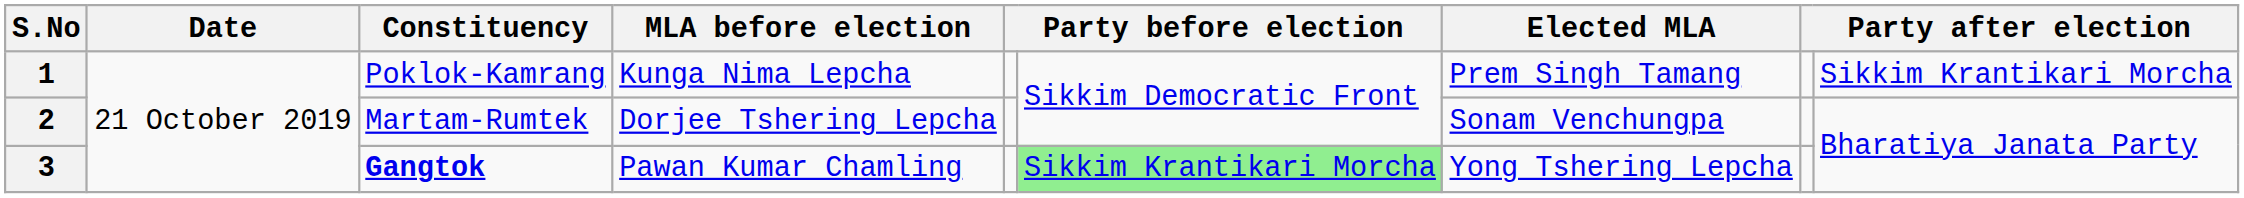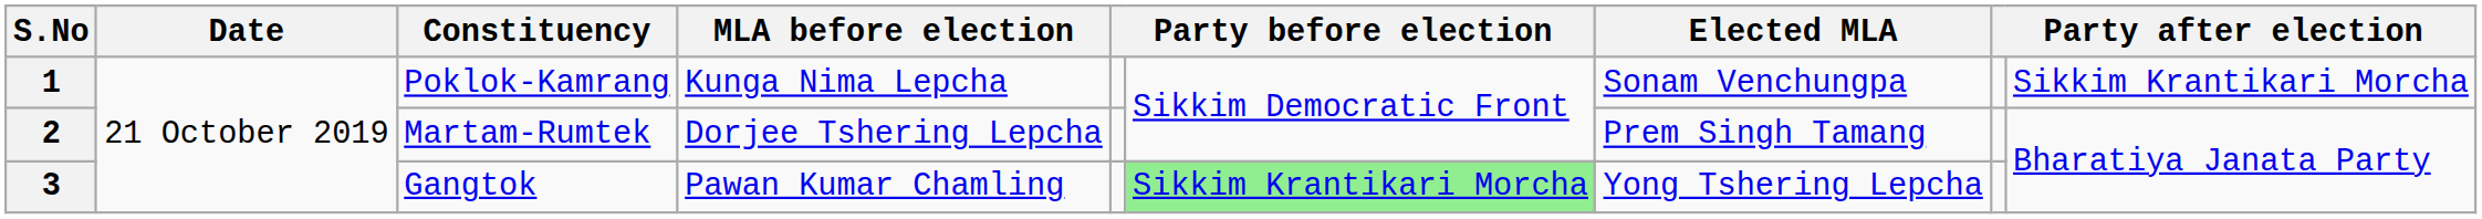1 | Elected MLA: Prem Singh Tamang -> Sonam Venchungpa
2 | Elected MLA: Sonam Venchungpa -> Prem Singh Tamang
3 | Constituency: bold -> normal
